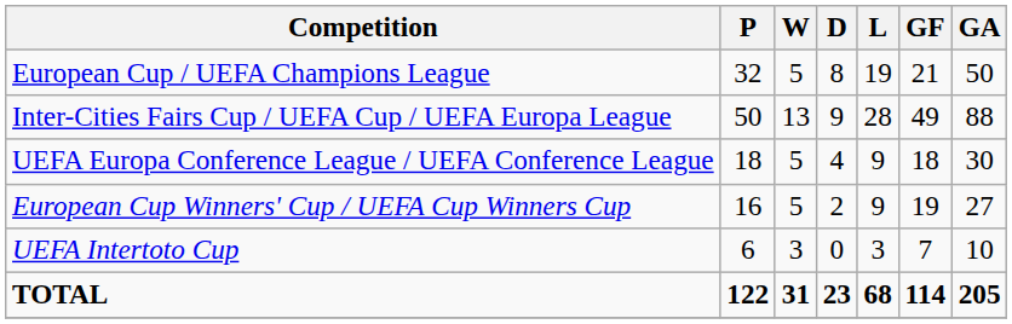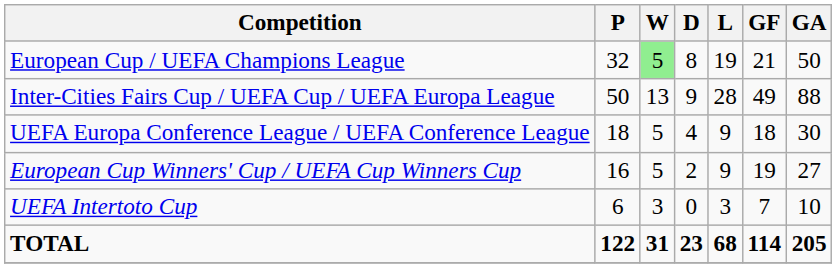European Cup / UEFA Champions League | W: no background -> lightgreen background
